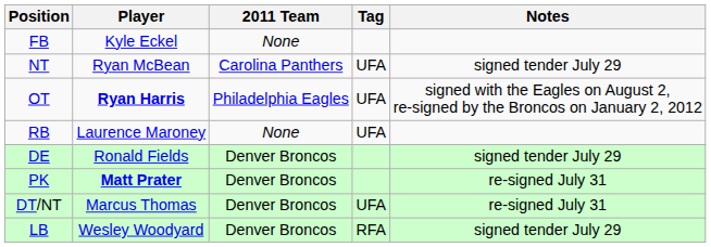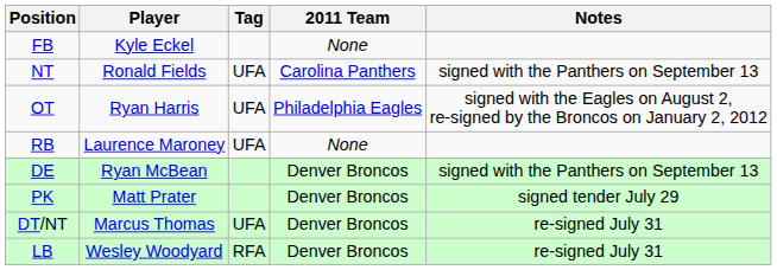columns swapped: Tag <-> 2011 Team
NT | Player: Ryan McBean -> Ronald Fields
NT | Notes: signed tender July 29 -> signed with the Panthers on September 13
OT | Player: bold -> normal
DE | Player: Ronald Fields -> Ryan McBean
DE | Notes: signed tender July 29 -> signed with the Panthers on September 13
PK | Player: bold -> normal
PK | Notes: re-signed July 31 -> signed tender July 29
LB | Notes: signed tender July 29 -> re-signed July 31
